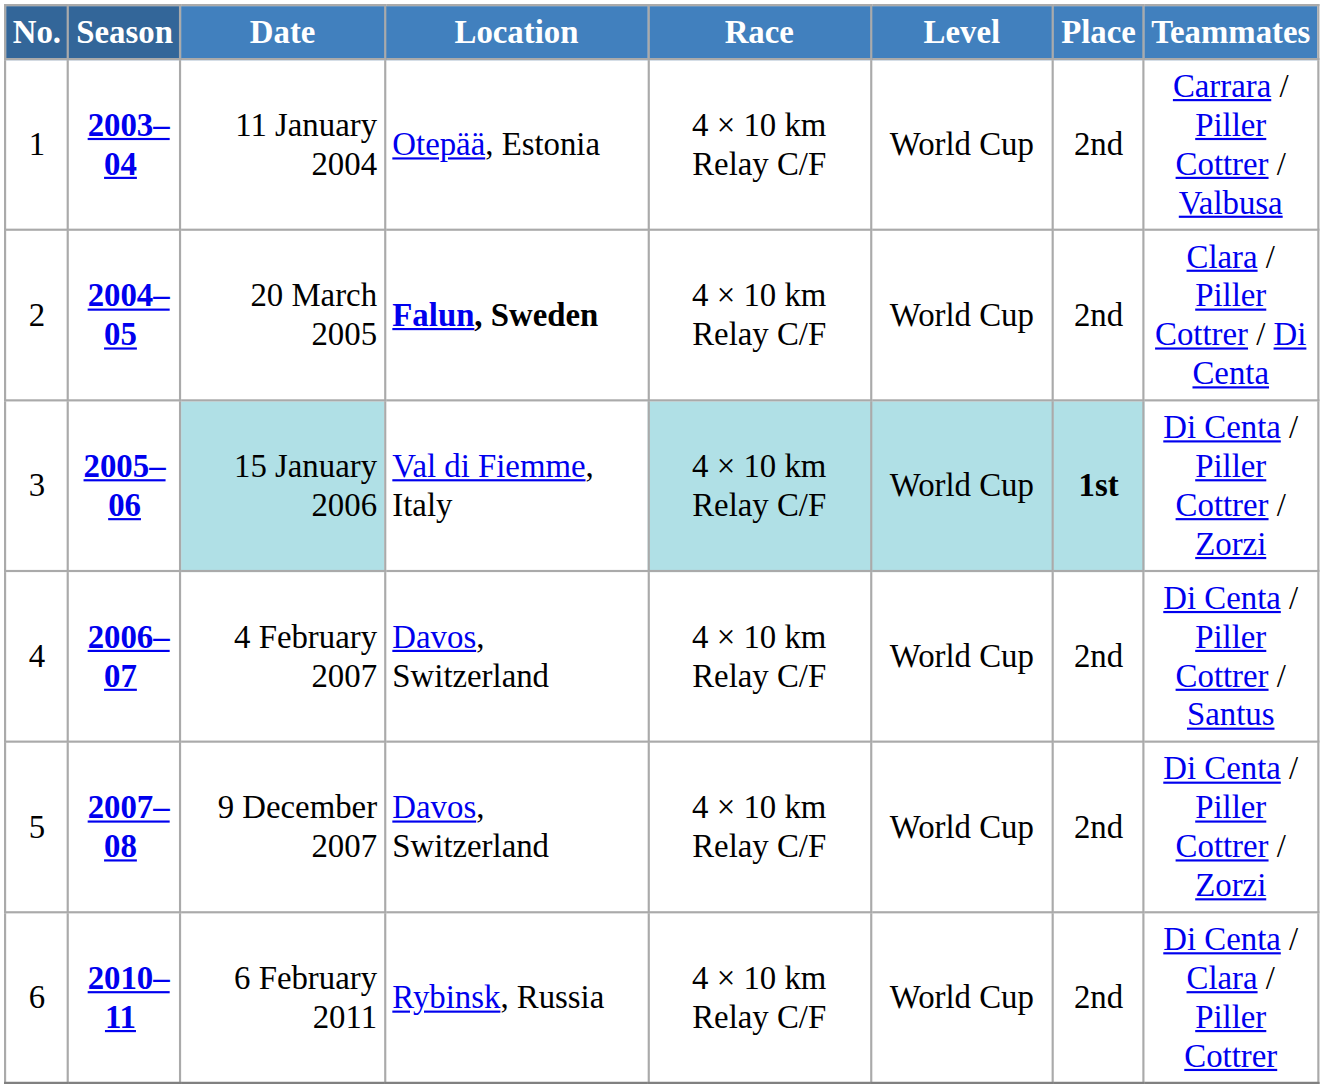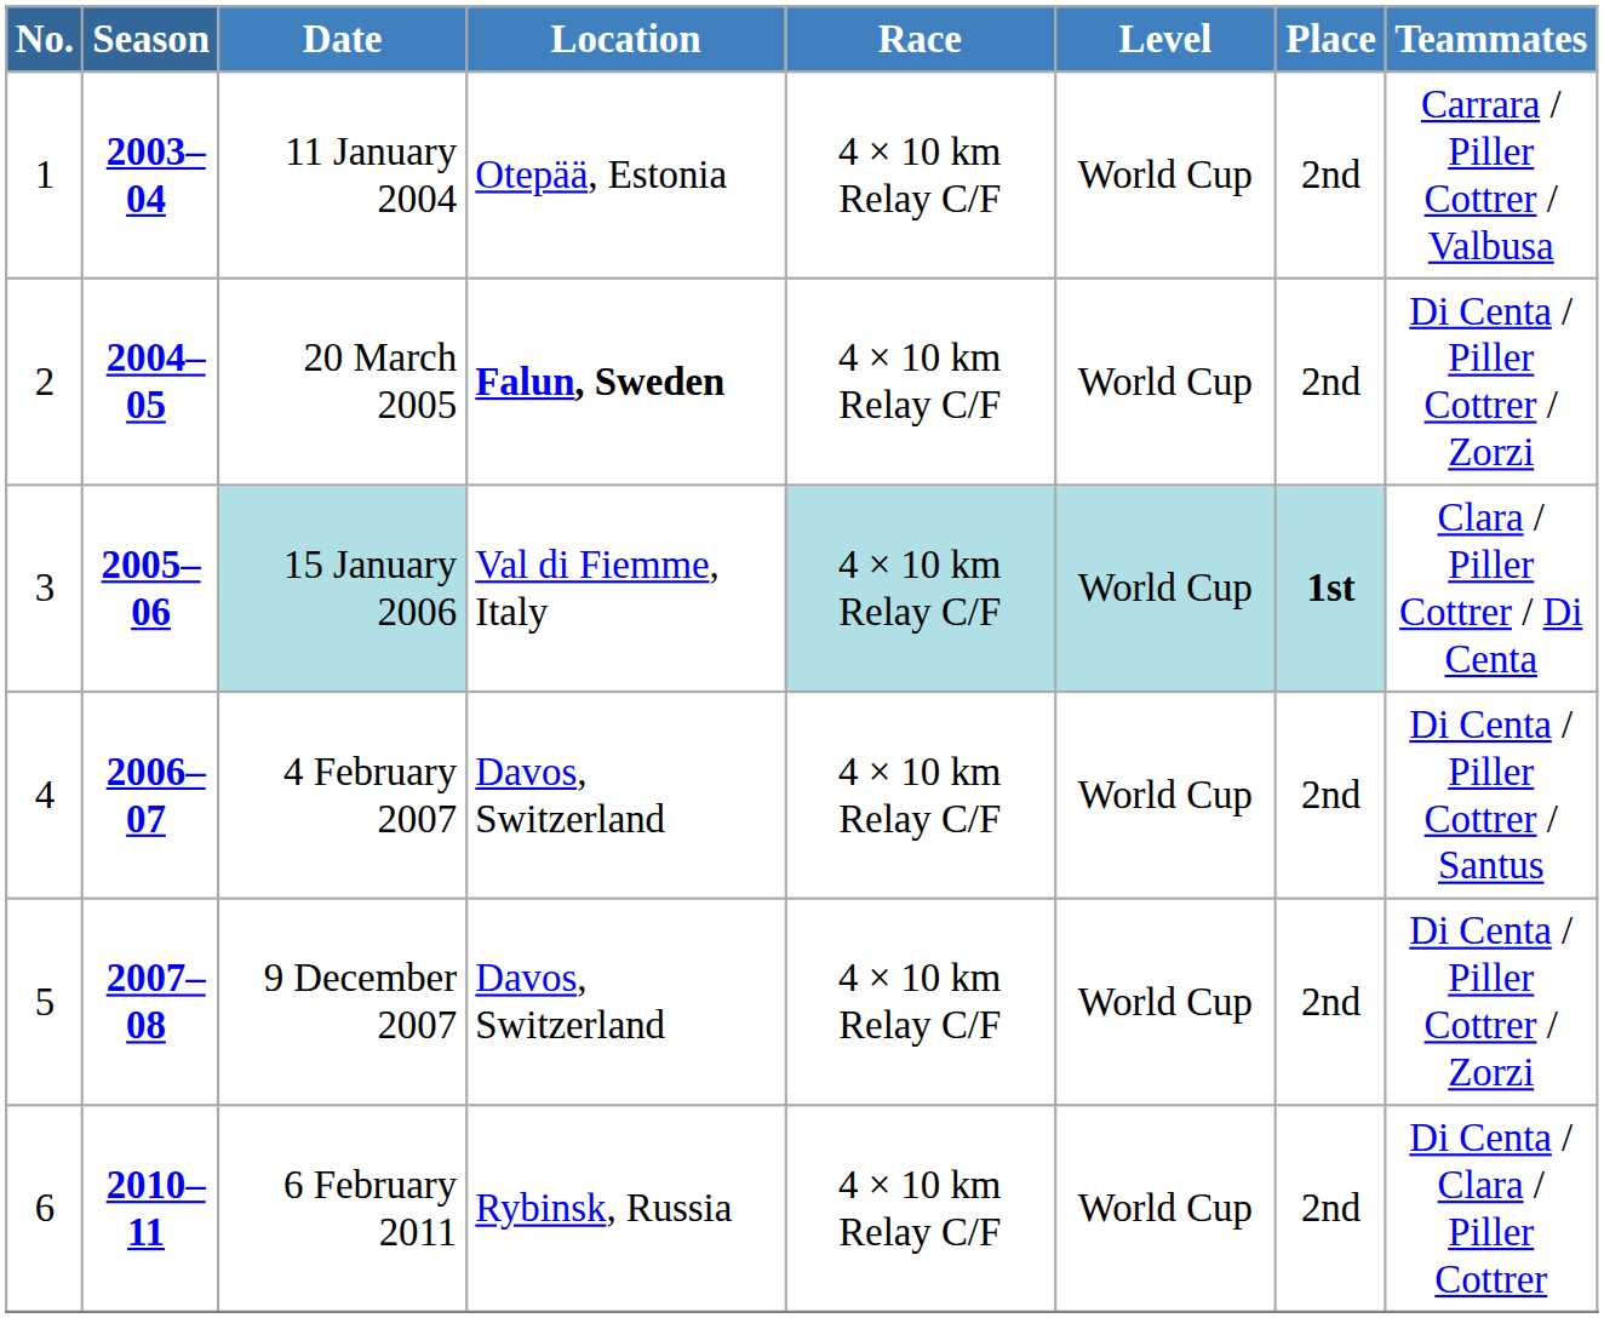20 March 2005 | Teammates: Clara / Piller Cottrer / Di Centa -> Di Centa / Piller Cottrer / Zorzi
15 January 2006 | Teammates: Di Centa / Piller Cottrer / Zorzi -> Clara / Piller Cottrer / Di Centa
